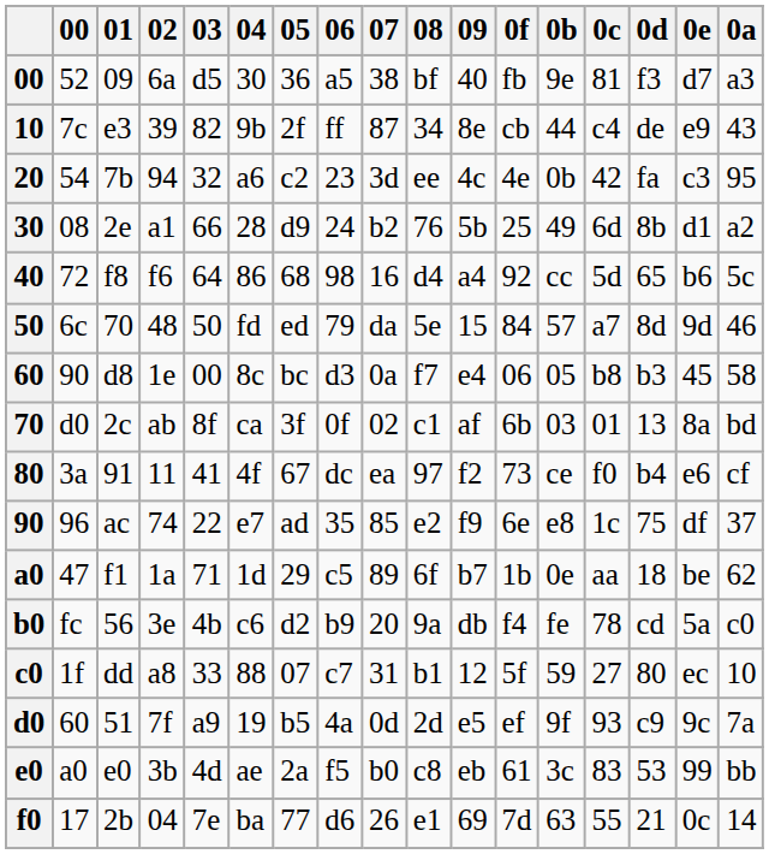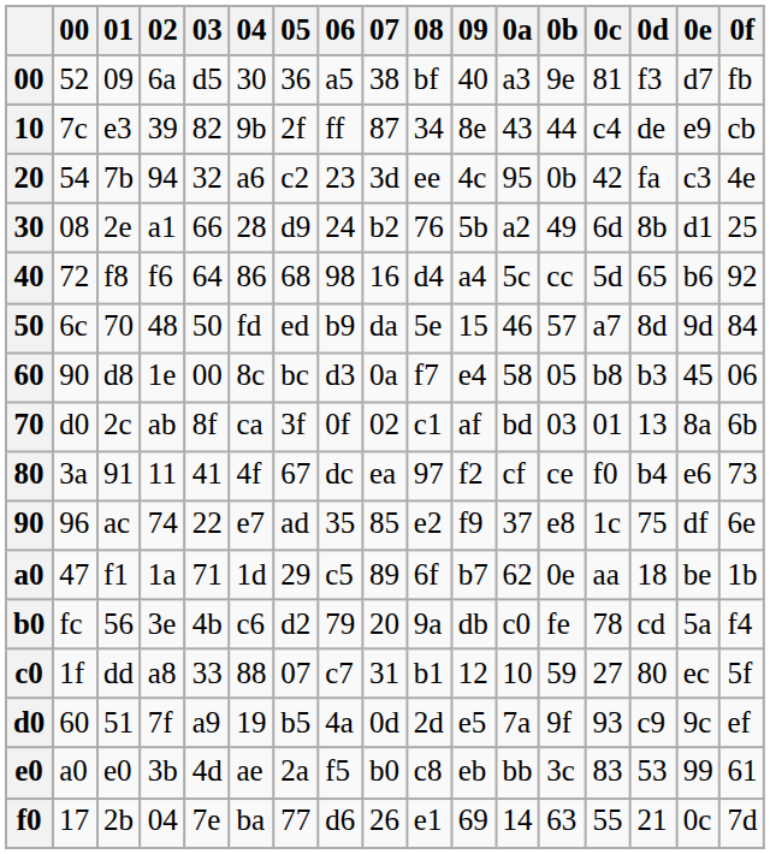columns swapped: 0a <-> 0f
row 7 | 06: 79 -> b9
row 13 | 06: b9 -> 79
